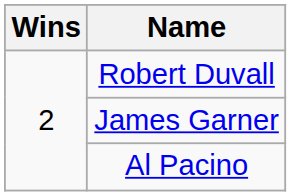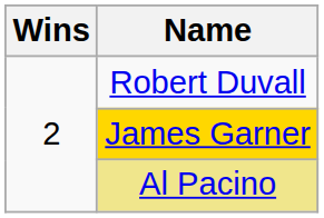James Garner | Name: no background -> gold background
Al Pacino | Name: no background -> khaki background
